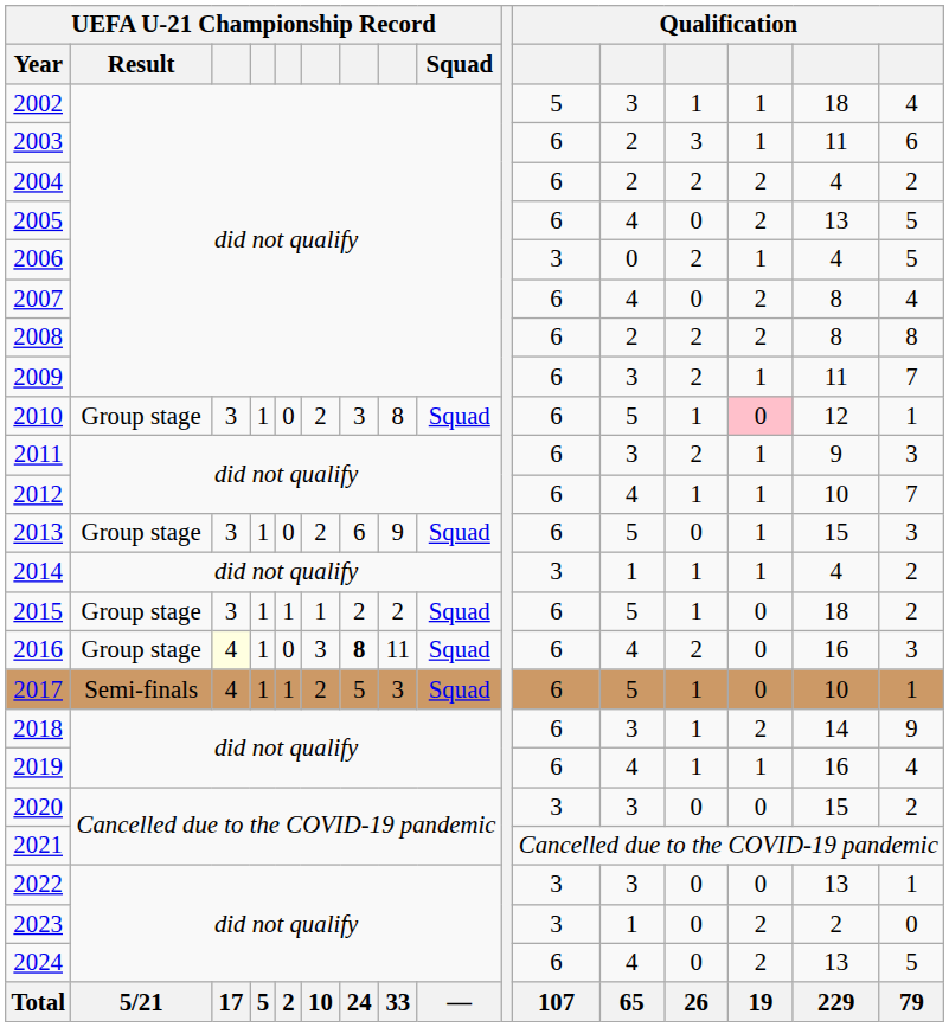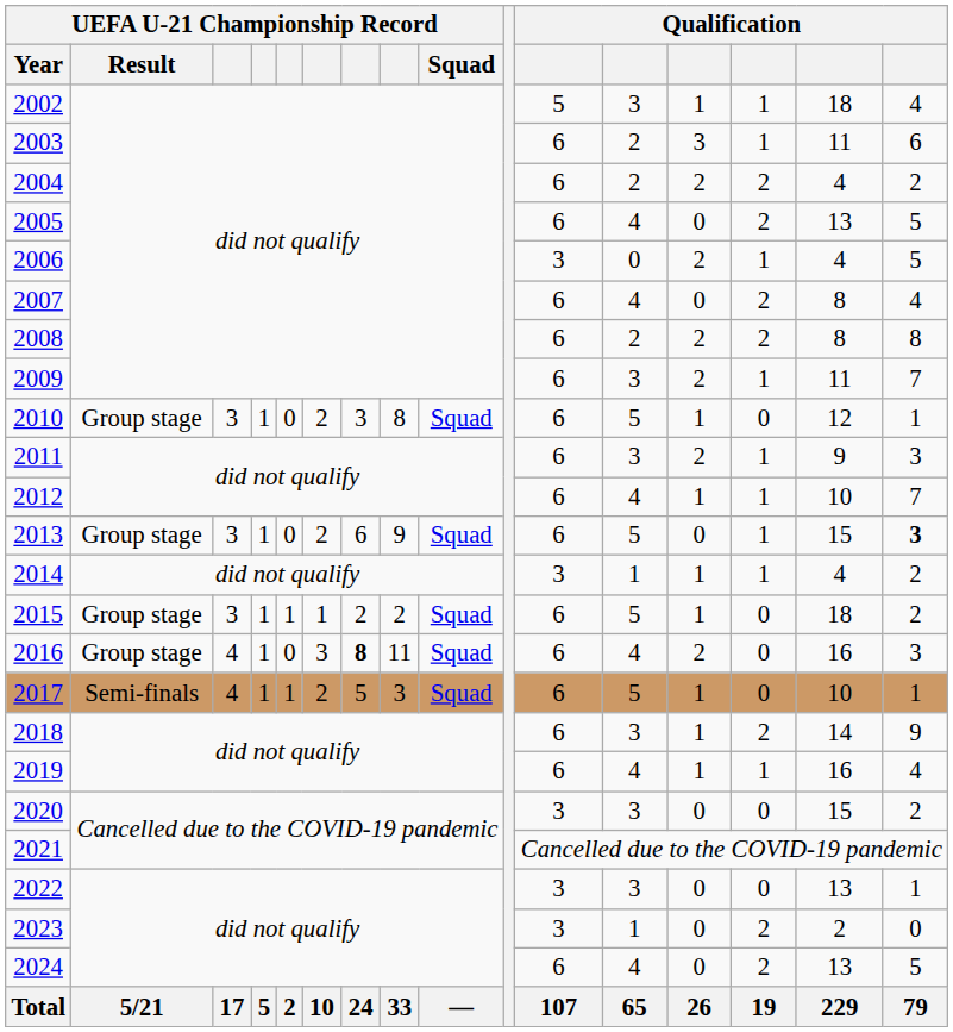2010 | column 14: pink background -> no background
2013 | column 16: normal -> bold
2016 | column 3: lightyellow background -> no background
